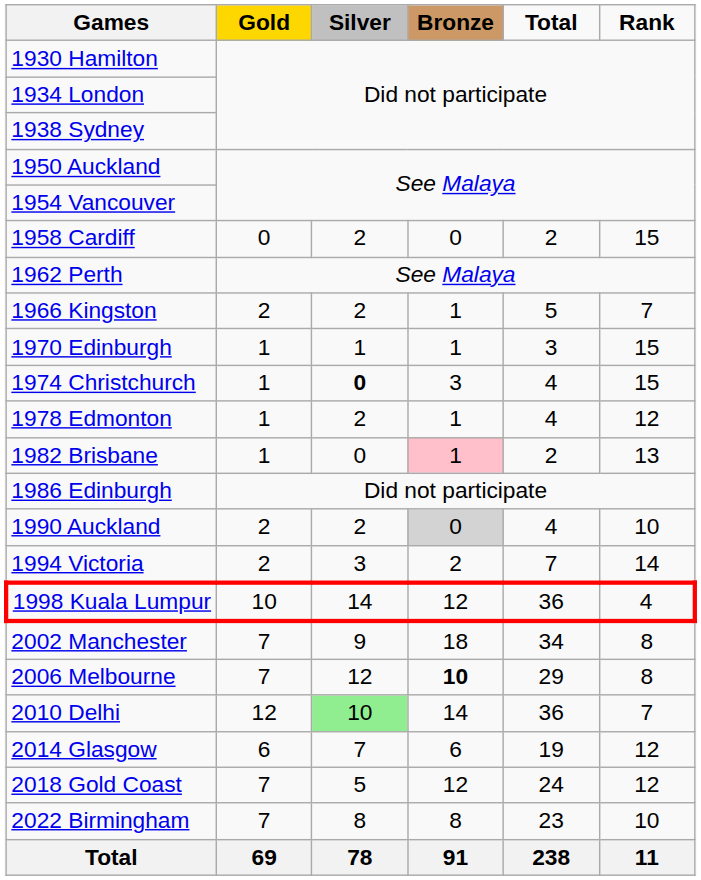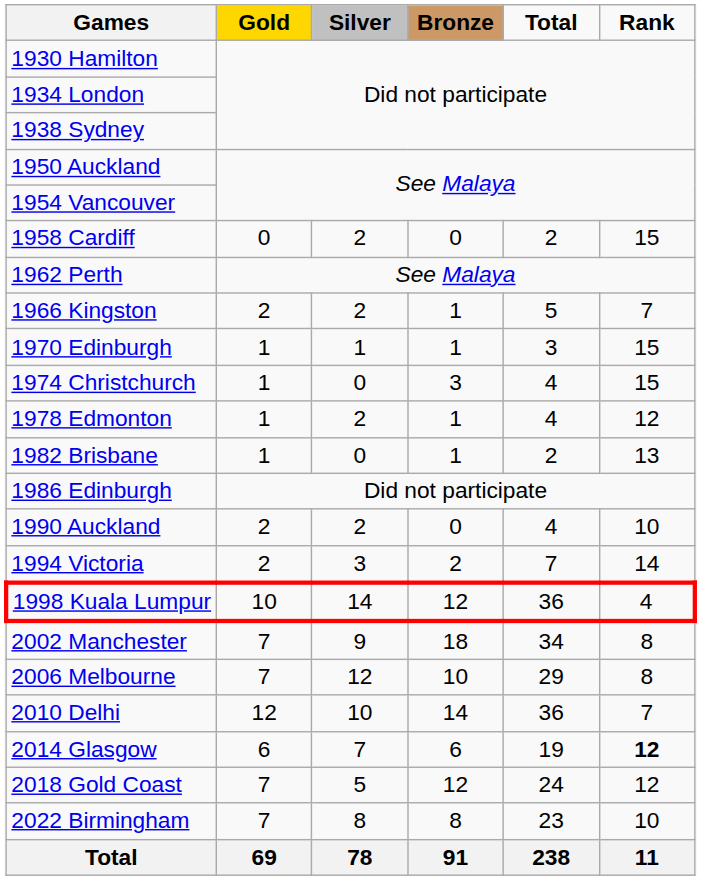1974 Christchurch | Silver: bold -> normal
1982 Brisbane | Bronze: pink background -> no background
1990 Auckland | Bronze: lightgrey background -> no background
2006 Melbourne | Bronze: bold -> normal
2010 Delhi | Silver: lightgreen background -> no background
2014 Glasgow | Rank: normal -> bold
